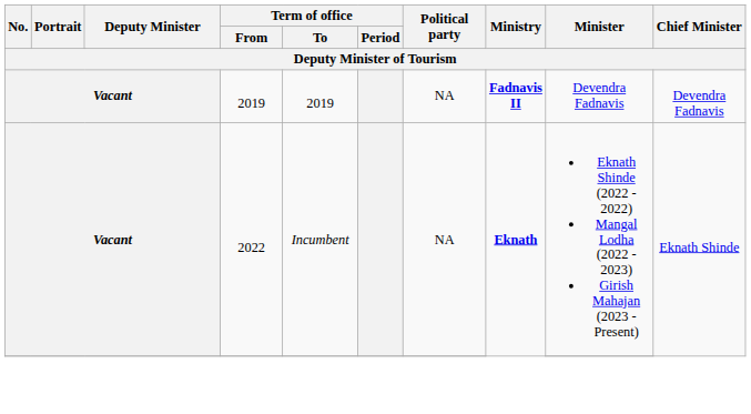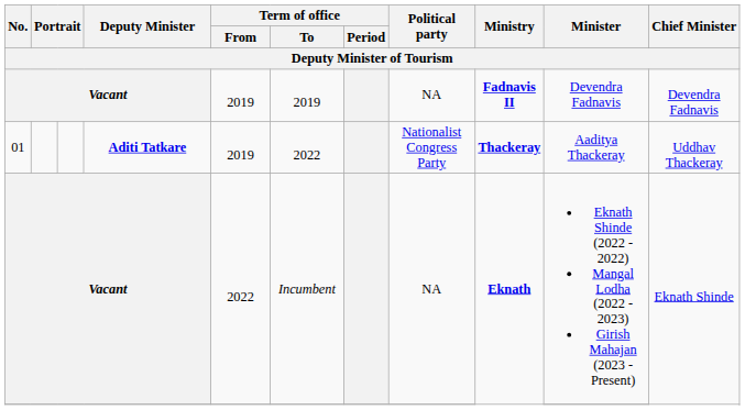+ row: 01 | Aditi Tatkare | 2019 | 2022 | Nationalist Congress Party | Thackeray | Aaditya Thackeray | Uddhav Thackeray
